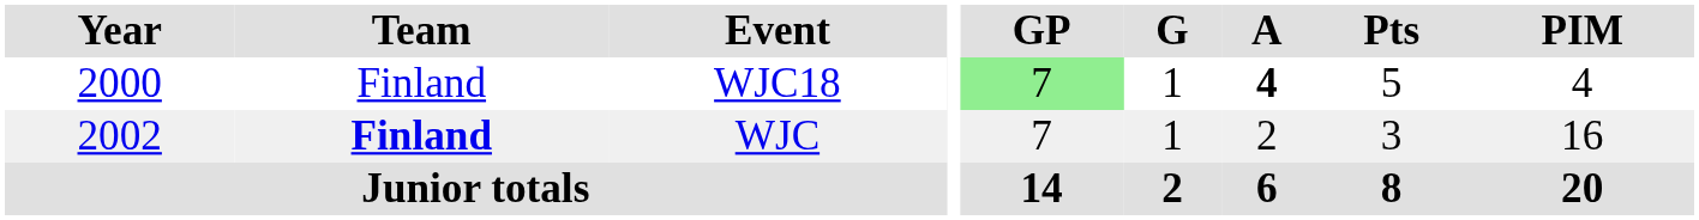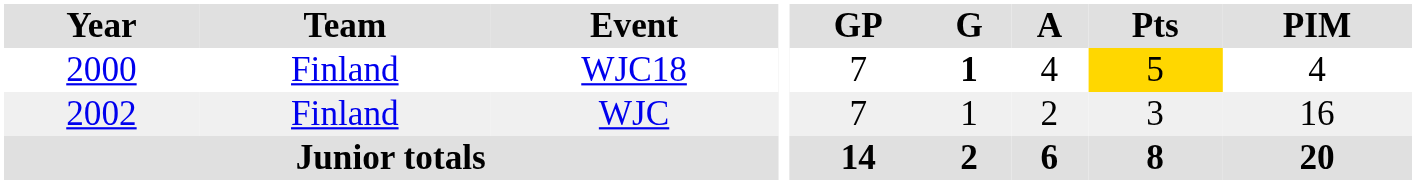WJC18 | GP: lightgreen background -> no background
WJC18 | G: normal -> bold
WJC18 | A: bold -> normal
WJC18 | Pts: no background -> gold background
WJC | Team: bold -> normal
